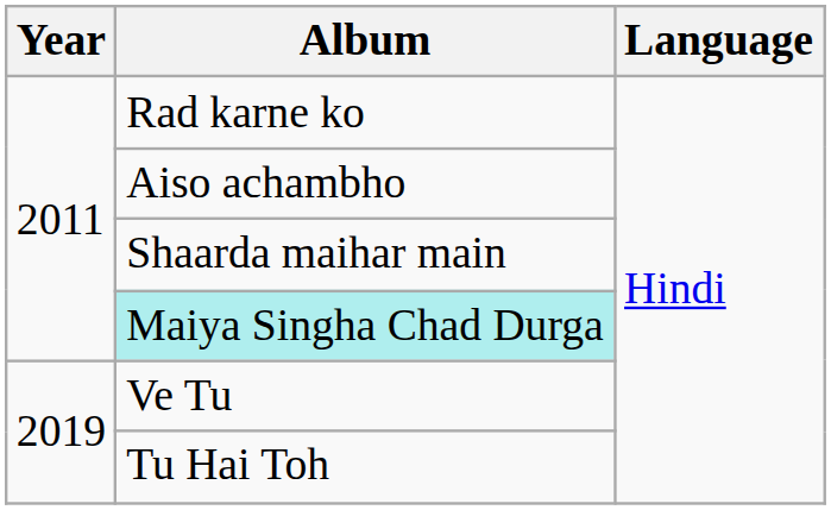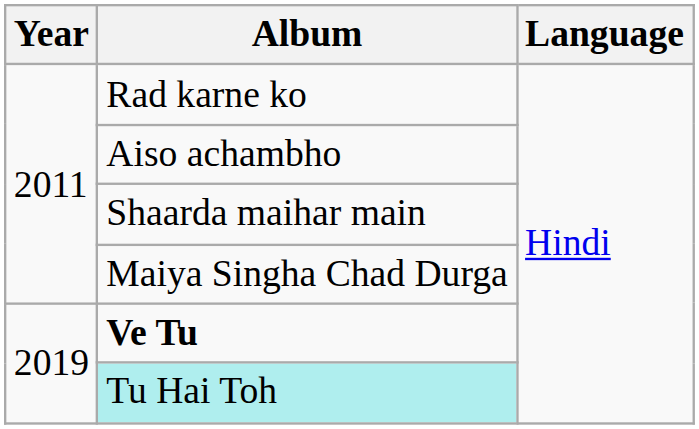Maiya Singha Chad Durga | Album: paleturquoise background -> no background
Ve Tu | Album: normal -> bold
Tu Hai Toh | Album: no background -> paleturquoise background
